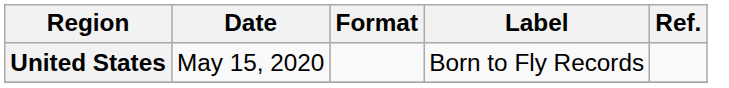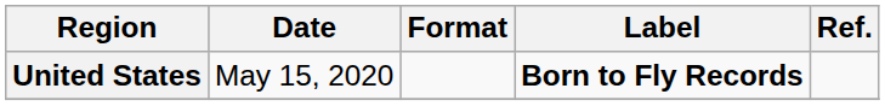United States | Label: normal -> bold
